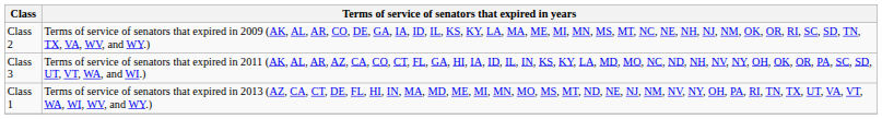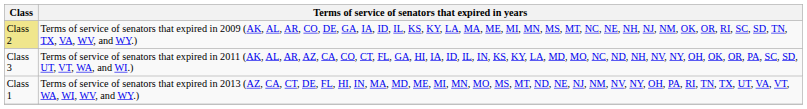Class 2 | Class: no background -> khaki background
